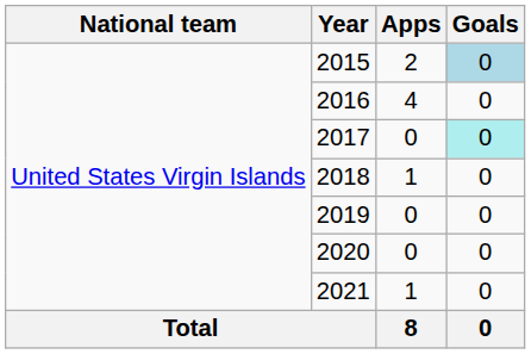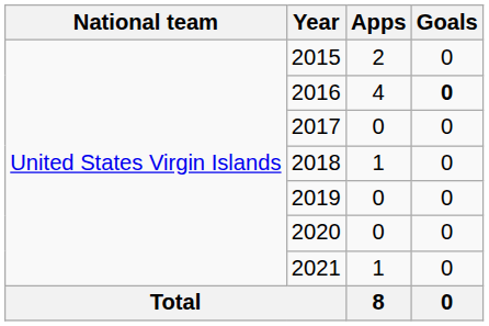2015 | Goals: lightblue background -> no background
2016 | Goals: normal -> bold
2017 | Goals: paleturquoise background -> no background
